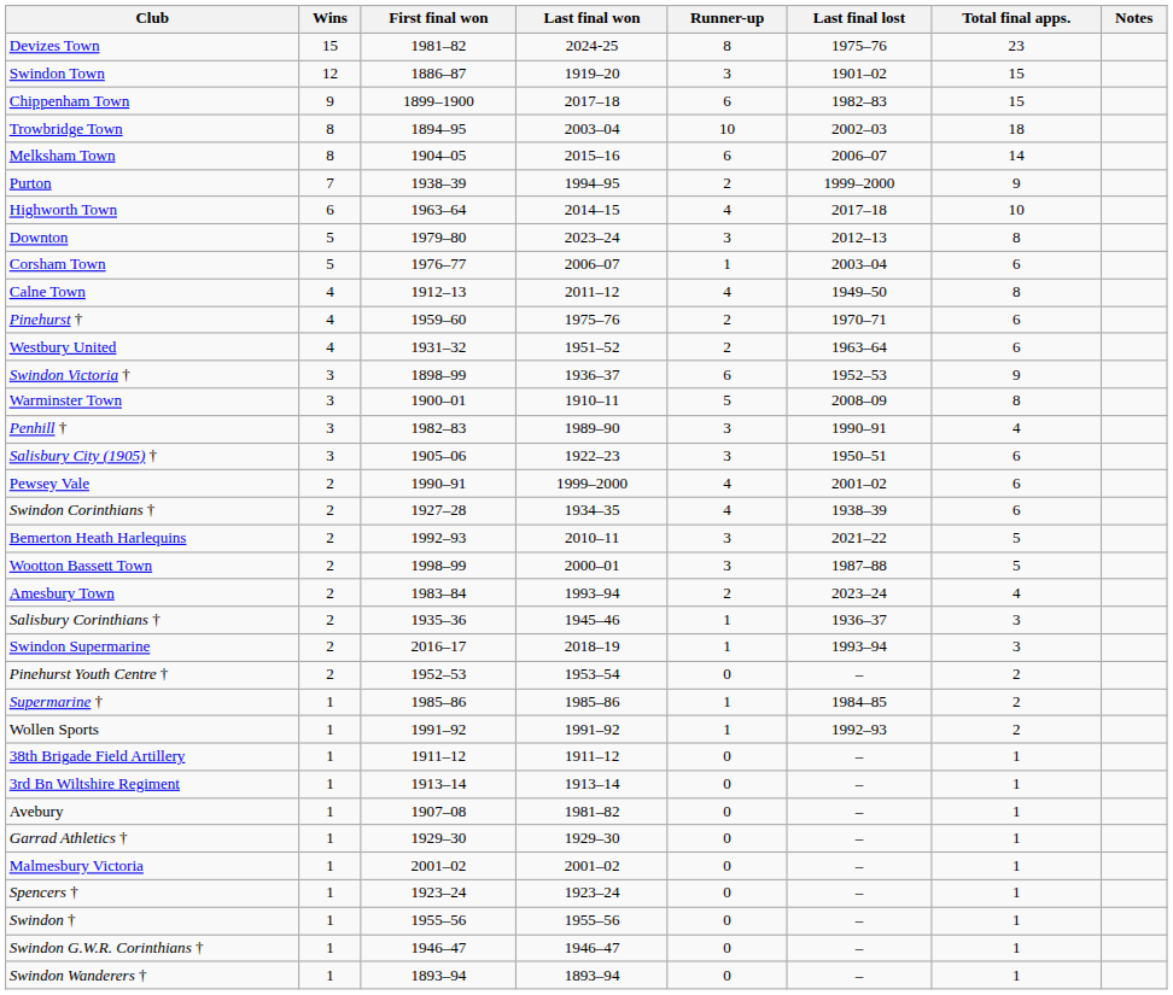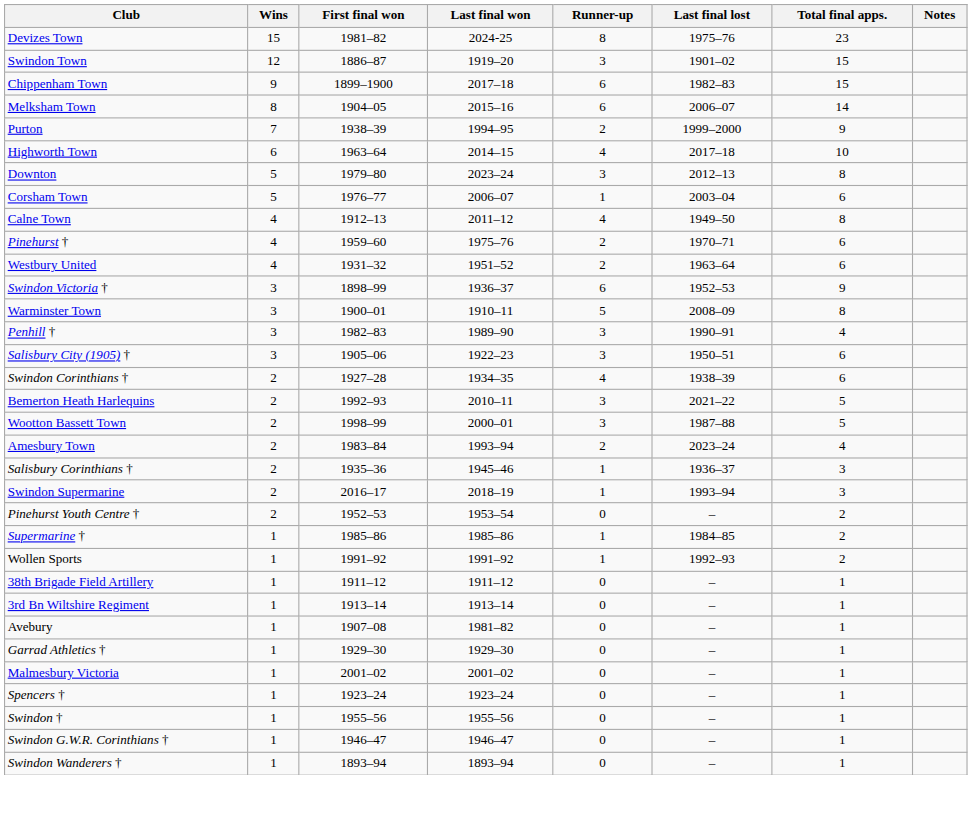- row: Trowbridge Town | 8 | 1894–95 | 2003–04 | 10 | 2002–03 | 18
- row: Pewsey Vale | 2 | 1990–91 | 1999–2000 | 4 | 2001–02 | 6
